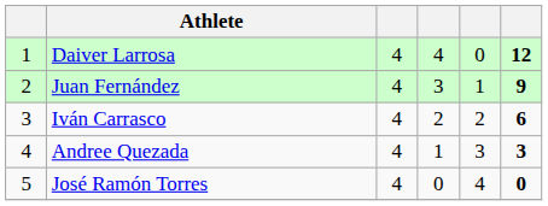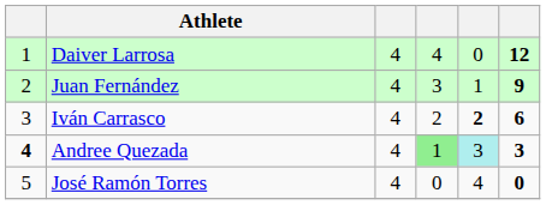Iván Carrasco | column 5: normal -> bold
Andree Quezada | column 1: normal -> bold
Andree Quezada | column 4: no background -> lightgreen background
Andree Quezada | column 5: no background -> paleturquoise background
